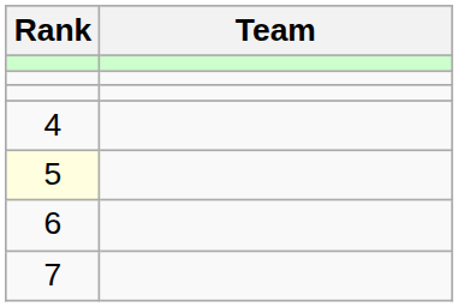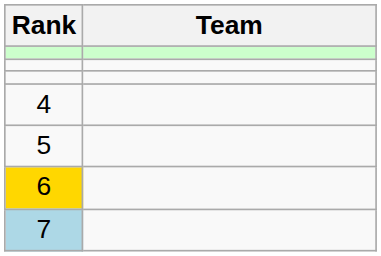row 6 | Rank: lightyellow background -> no background
row 7 | Rank: no background -> gold background
row 8 | Rank: no background -> lightblue background
